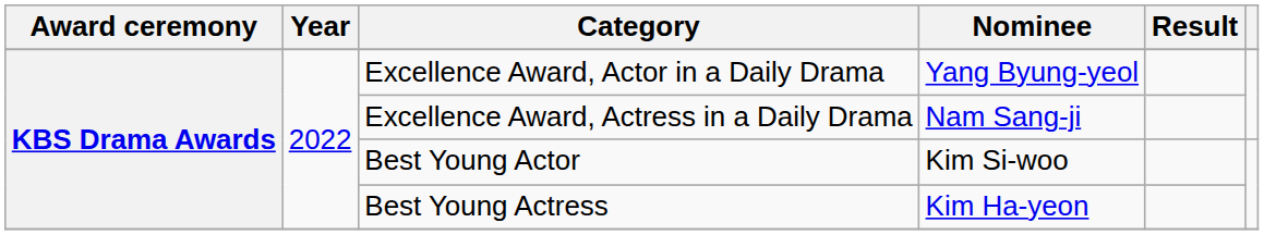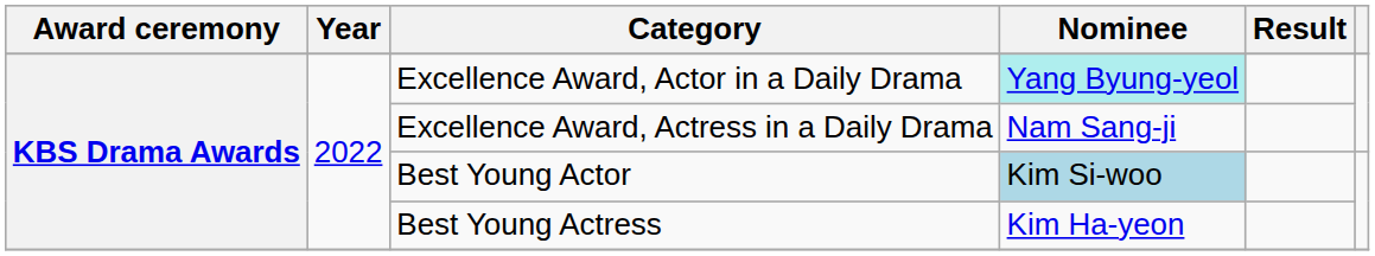Excellence Award, Actor in a Daily Drama | Nominee: no background -> paleturquoise background
Best Young Actor | Nominee: no background -> lightblue background
